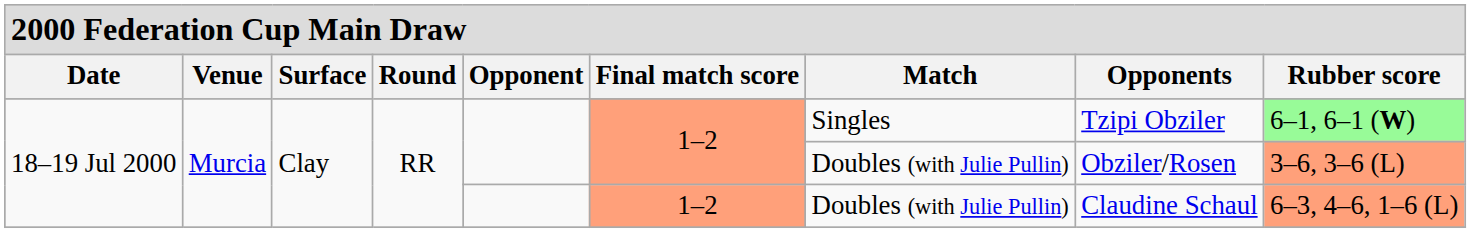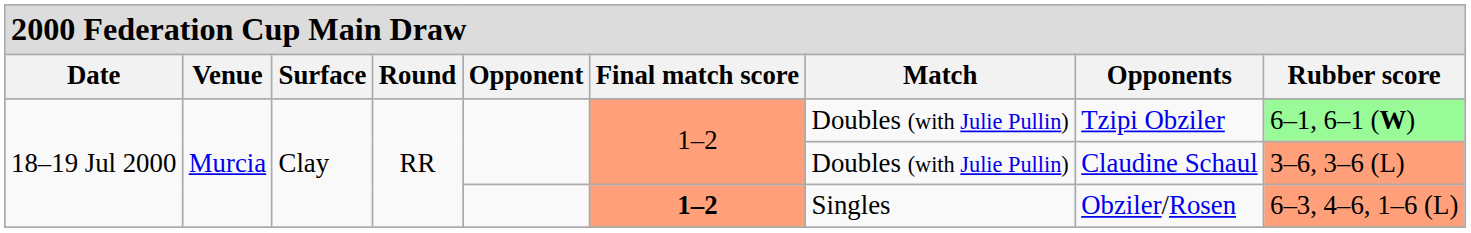row 3 | column 7: Singles -> Doubles (with Julie Pullin)
row 4 | column 8: Obziler/Rosen -> Claudine Schaul
row 5 | column 6: normal -> bold
row 5 | column 7: Doubles (with Julie Pullin) -> Singles
row 5 | column 8: Claudine Schaul -> Obziler/Rosen
